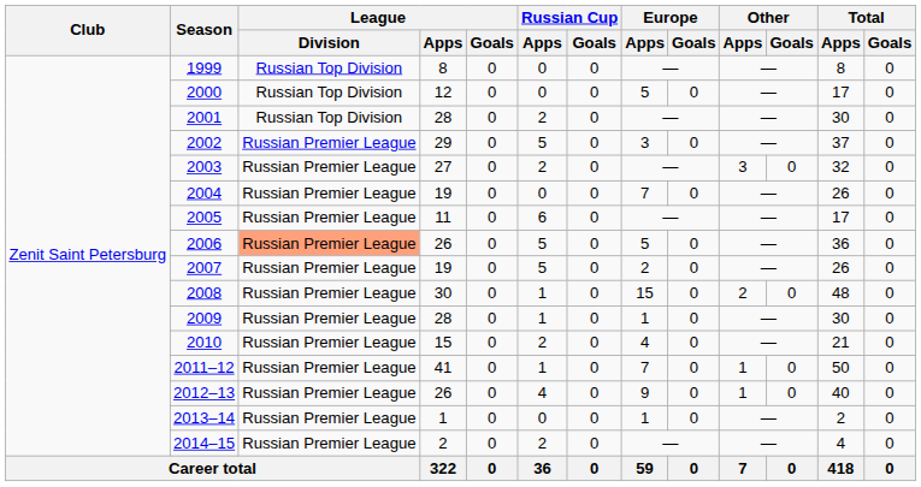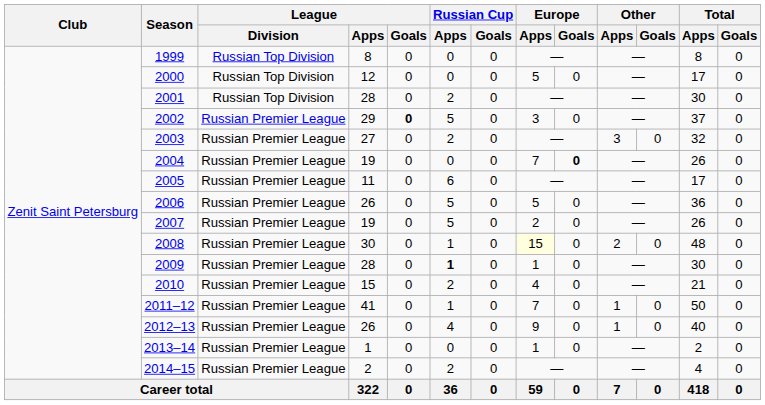2002 | League / Goals: normal -> bold
2004 | Europe / Goals: normal -> bold
2006 | League / Division: lightsalmon background -> no background
2008 | Europe / Apps: no background -> lightyellow background
2009 | Russian Cup / Apps: normal -> bold
